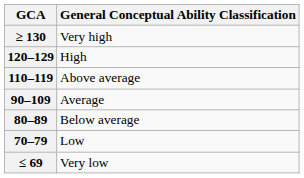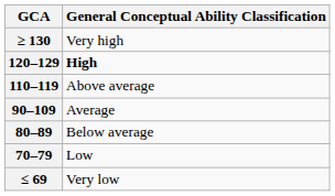120–129 | General Conceptual Ability Classification: normal -> bold
